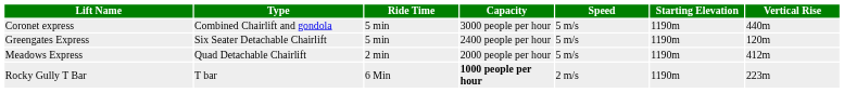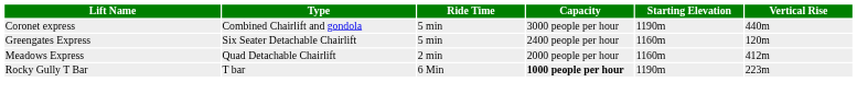- column: Speed | 5 m/s | 5 m/s | 5 m/s | 2 m/s
Greengates Express | Starting Elevation: 1190m -> 1160m
Meadows Express | Starting Elevation: 1190m -> 1160m
